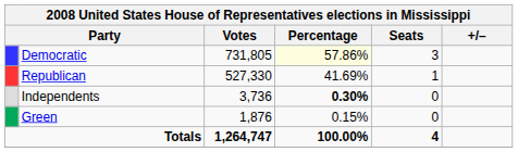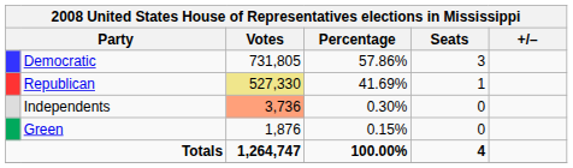Democratic | Percentage: lightyellow background -> no background
Republican | Votes: no background -> khaki background
Independents | Votes: no background -> lightsalmon background
Independents | Percentage: bold -> normal
